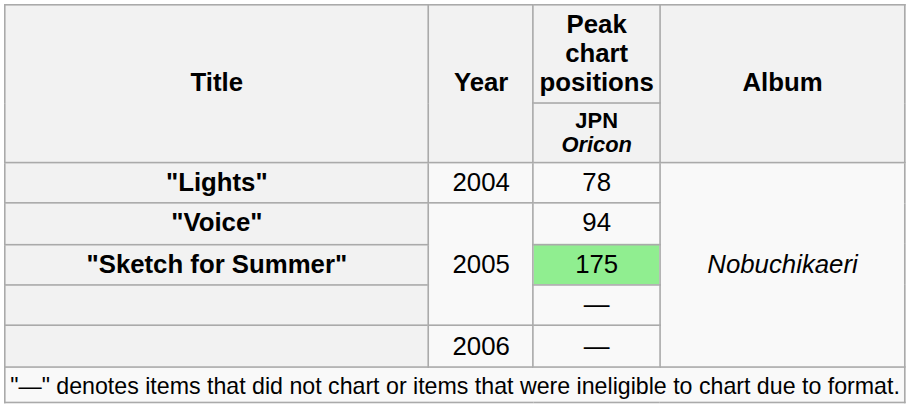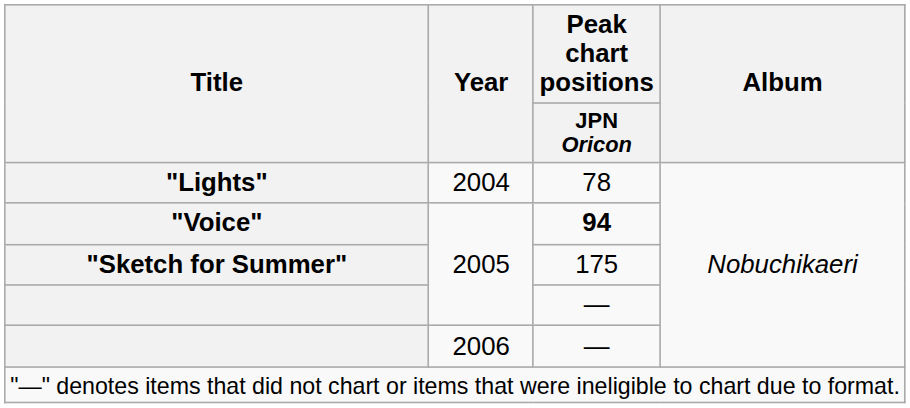"Voice" | Peak chart positions / JPN Oricon: normal -> bold
"Sketch for Summer" | Peak chart positions / JPN Oricon: lightgreen background -> no background
